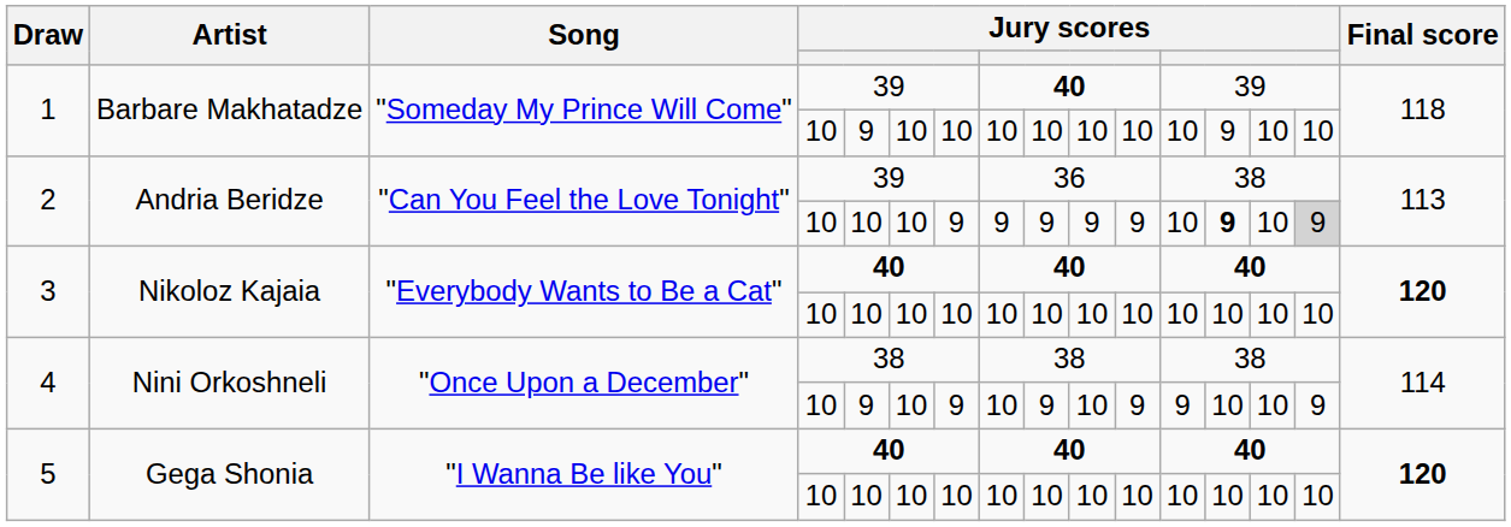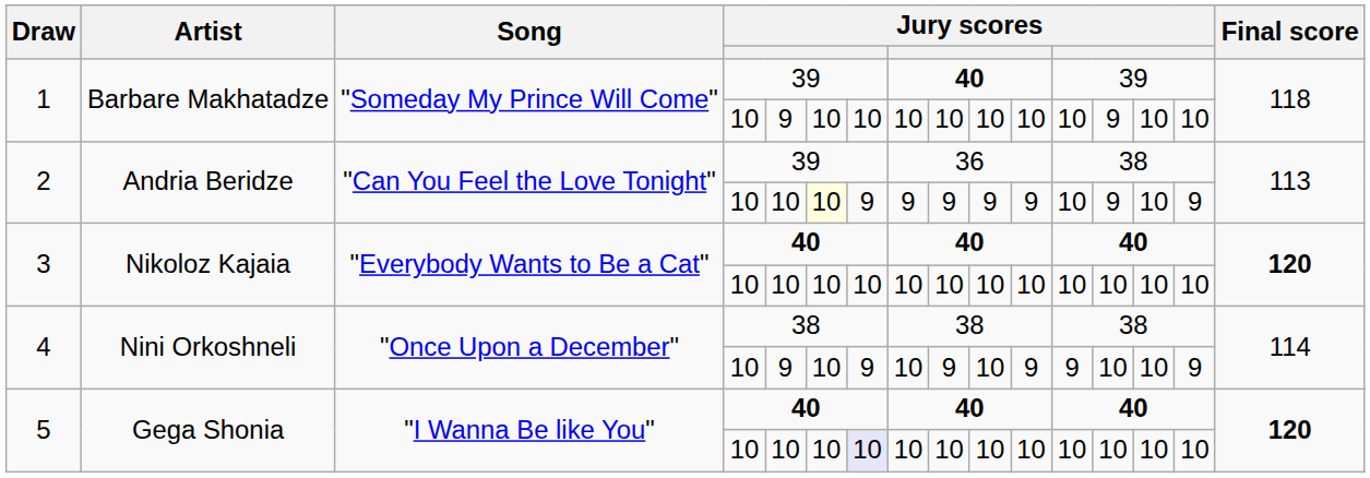2 / 10 | column 6: no background -> lightyellow background
2 / 10 | column 13: bold -> normal
2 / 10 | column 15: lightgrey background -> no background
5 / 10 | column 7: no background -> lavender background
